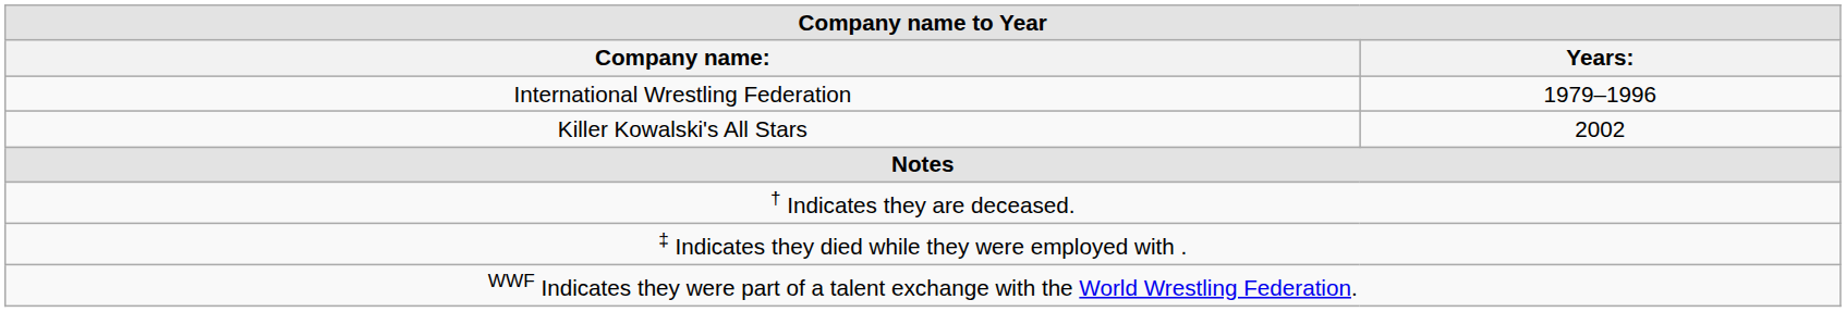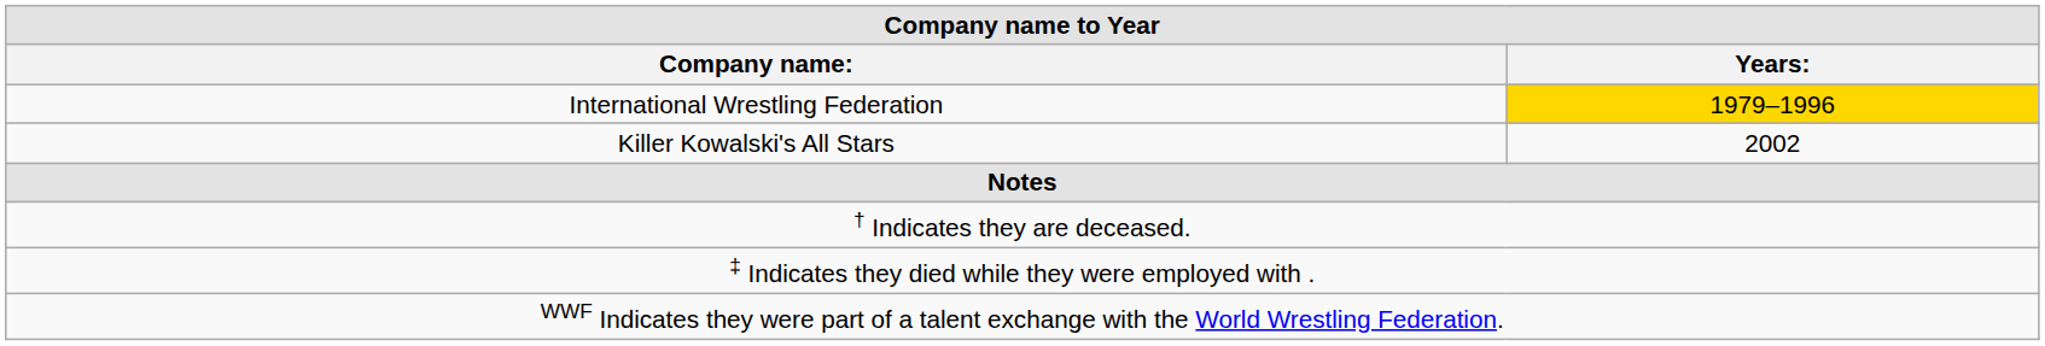International Wrestling Federation | Years:: no background -> gold background
